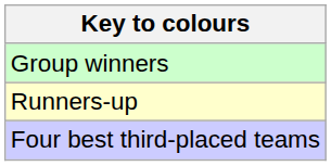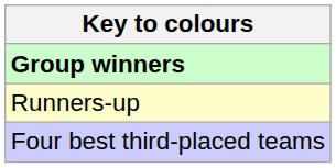row 2 | column 1: normal -> bold
